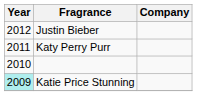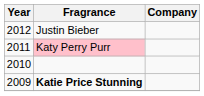Katy Perry Purr | Fragrance: no background -> pink background
Katie Price Stunning | Year: paleturquoise background -> no background
Katie Price Stunning | Fragrance: normal -> bold
